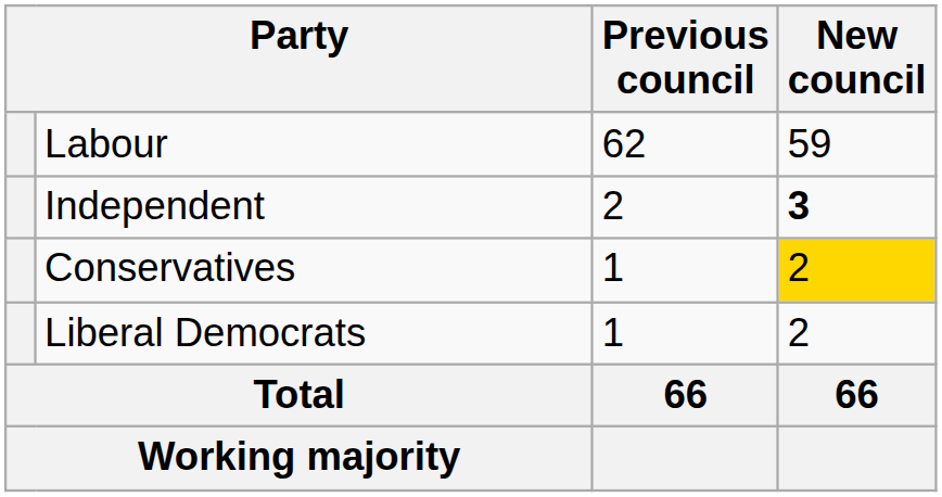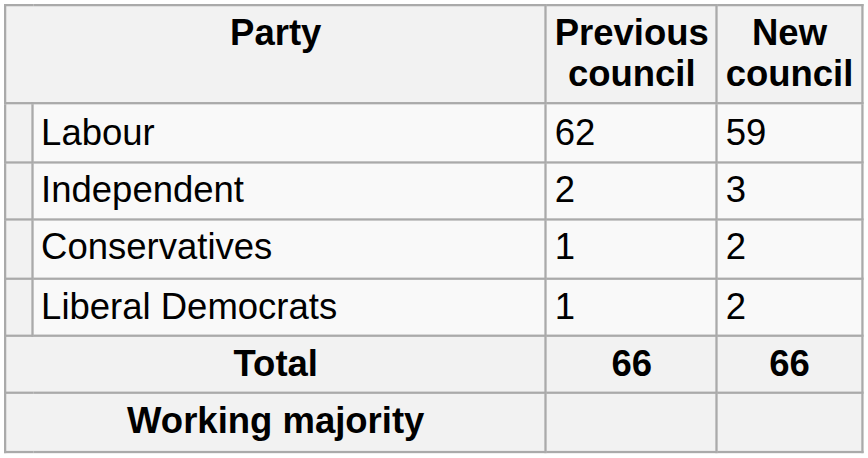Independent | New council: bold -> normal
Conservatives | New council: gold background -> no background
